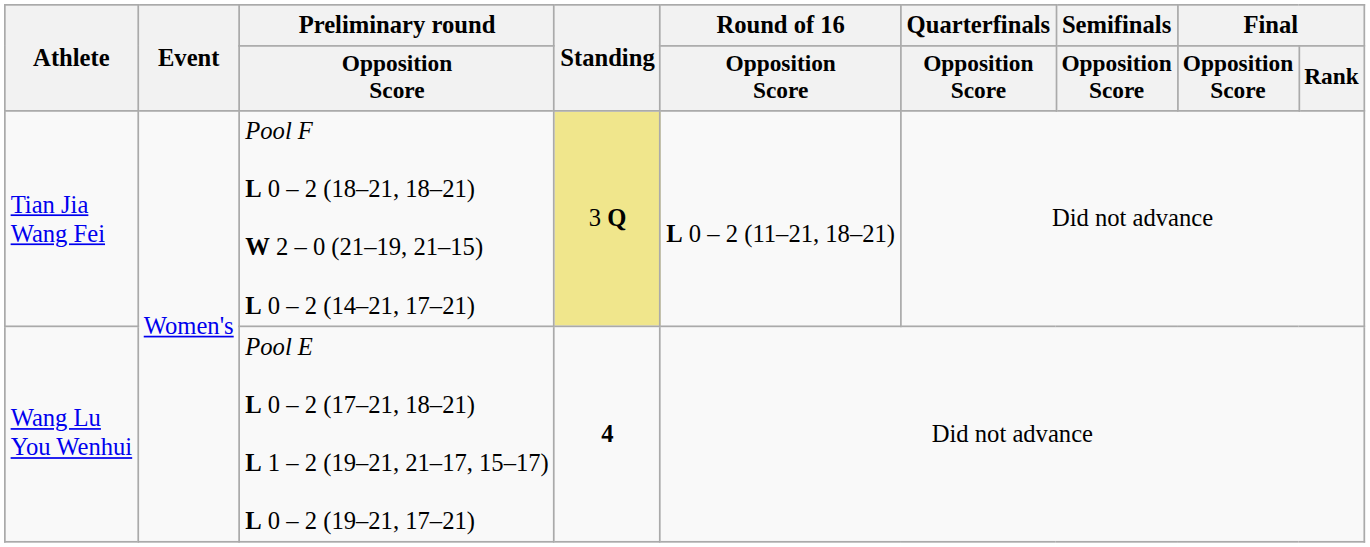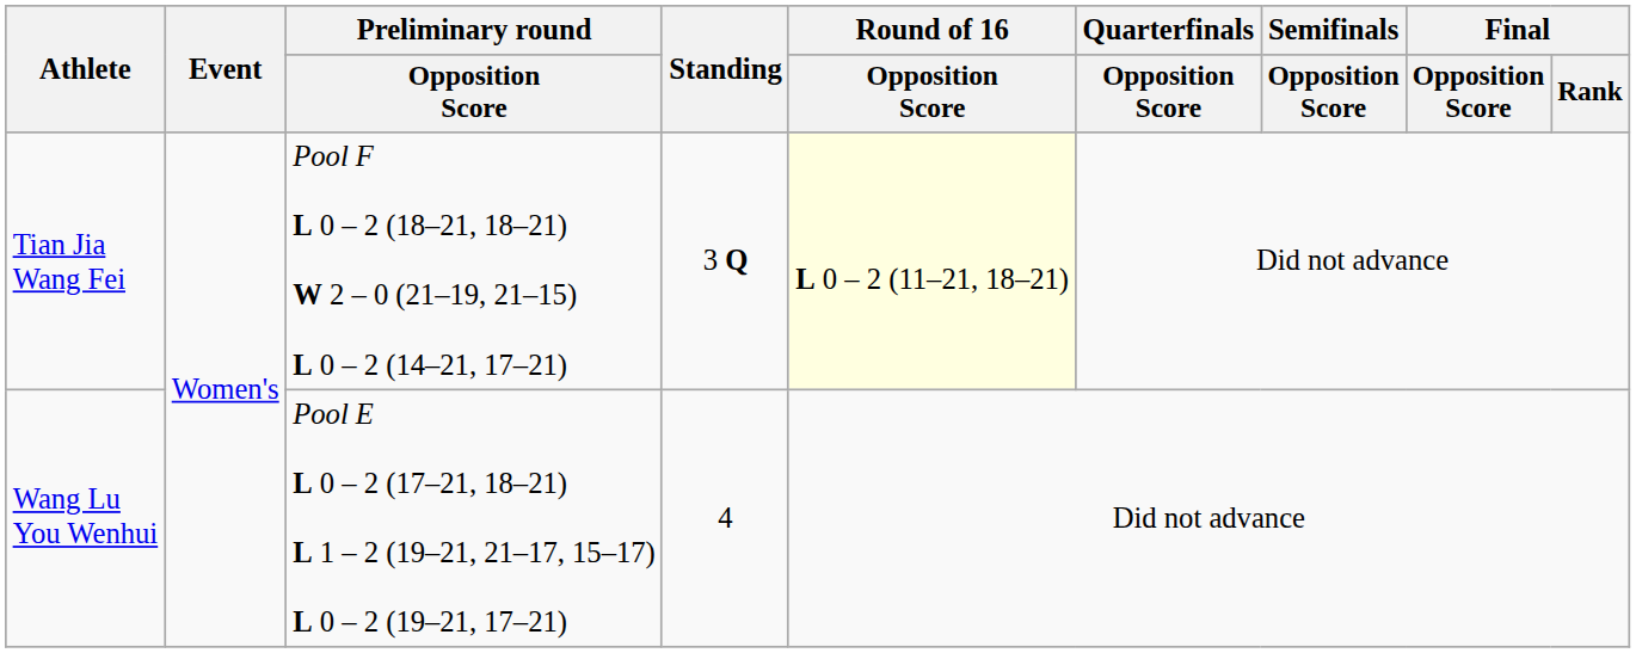Tian Jia Wang Fei | Standing: khaki background -> no background
Tian Jia Wang Fei | Round of 16 / Opposition Score: no background -> lightyellow background
Wang Lu You Wenhui | Standing: bold -> normal
